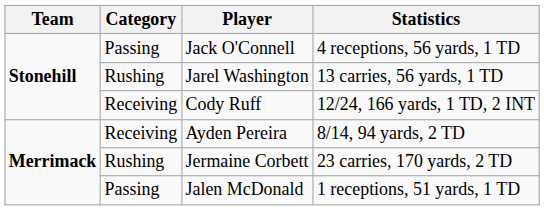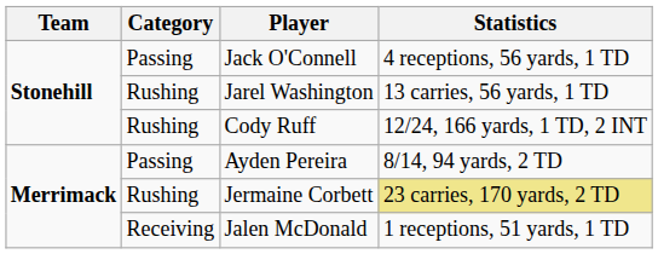Cody Ruff | Category: Receiving -> Rushing
Ayden Pereira | Category: Receiving -> Passing
Jermaine Corbett | Statistics: no background -> khaki background
Jalen McDonald | Category: Passing -> Receiving
